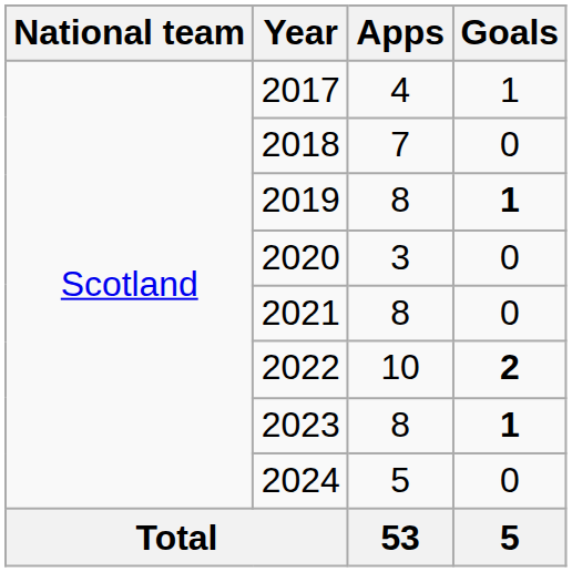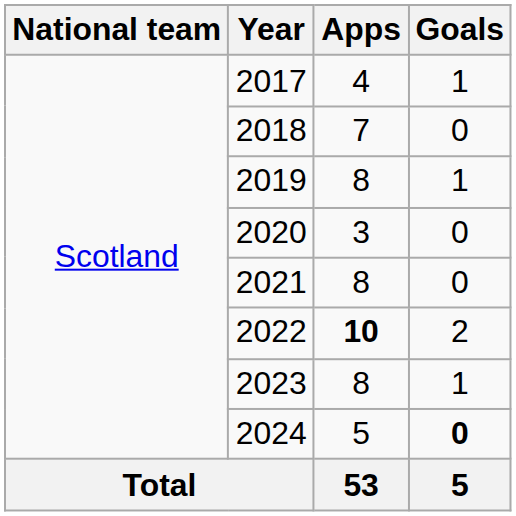2019 | Goals: bold -> normal
2022 | Apps: normal -> bold
2022 | Goals: bold -> normal
2023 | Goals: bold -> normal
2024 | Goals: normal -> bold
